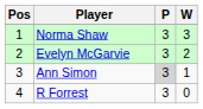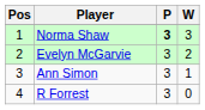Norma Shaw | P: normal -> bold
Ann Simon | P: lightgrey background -> no background
